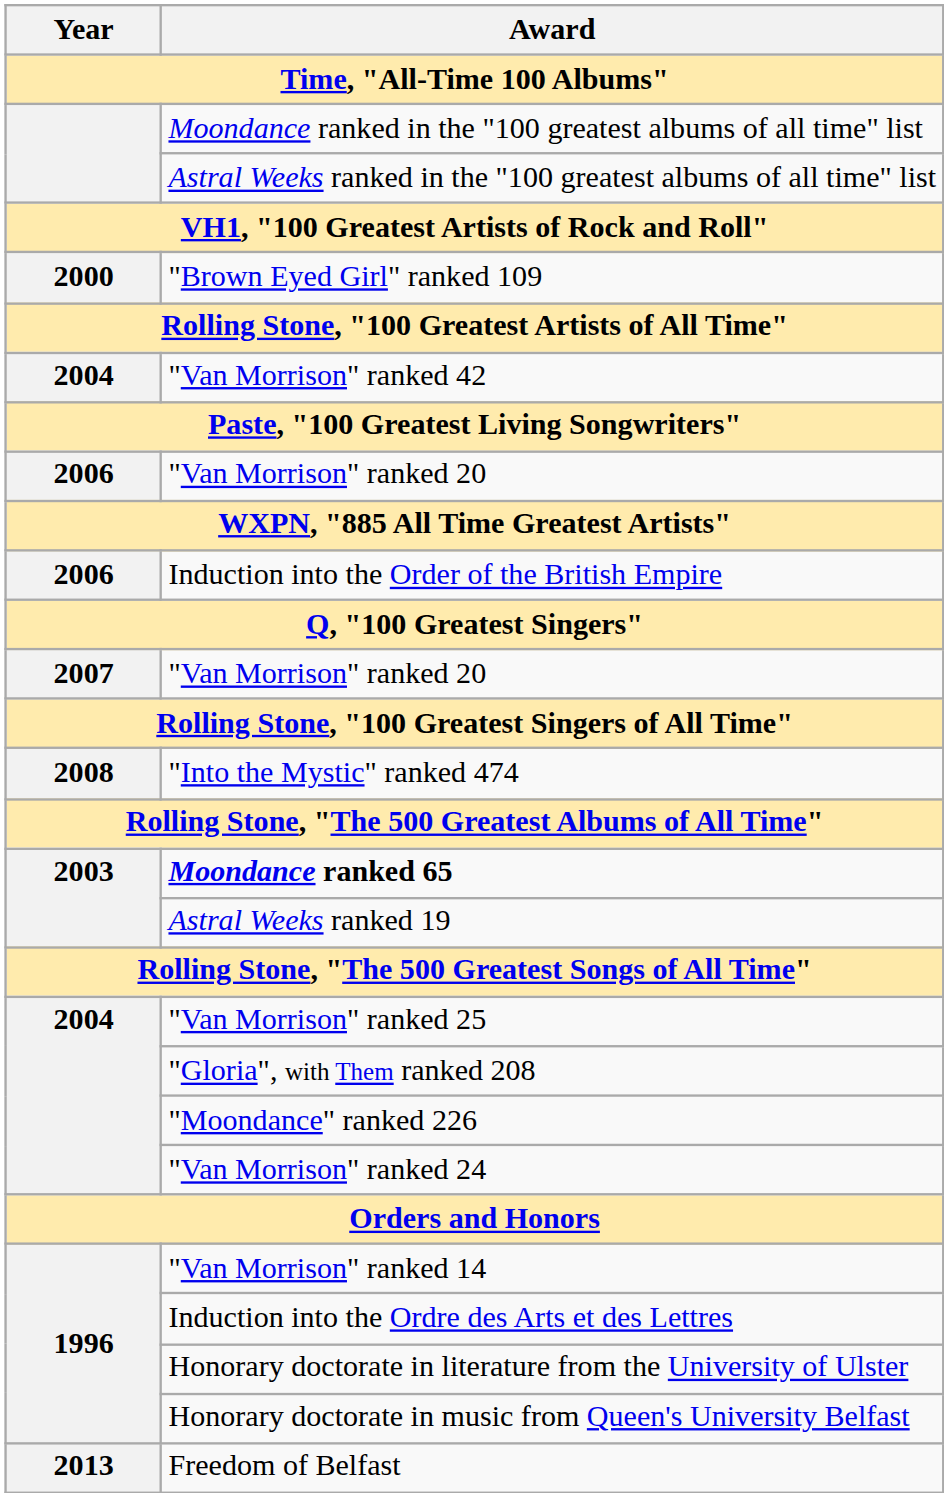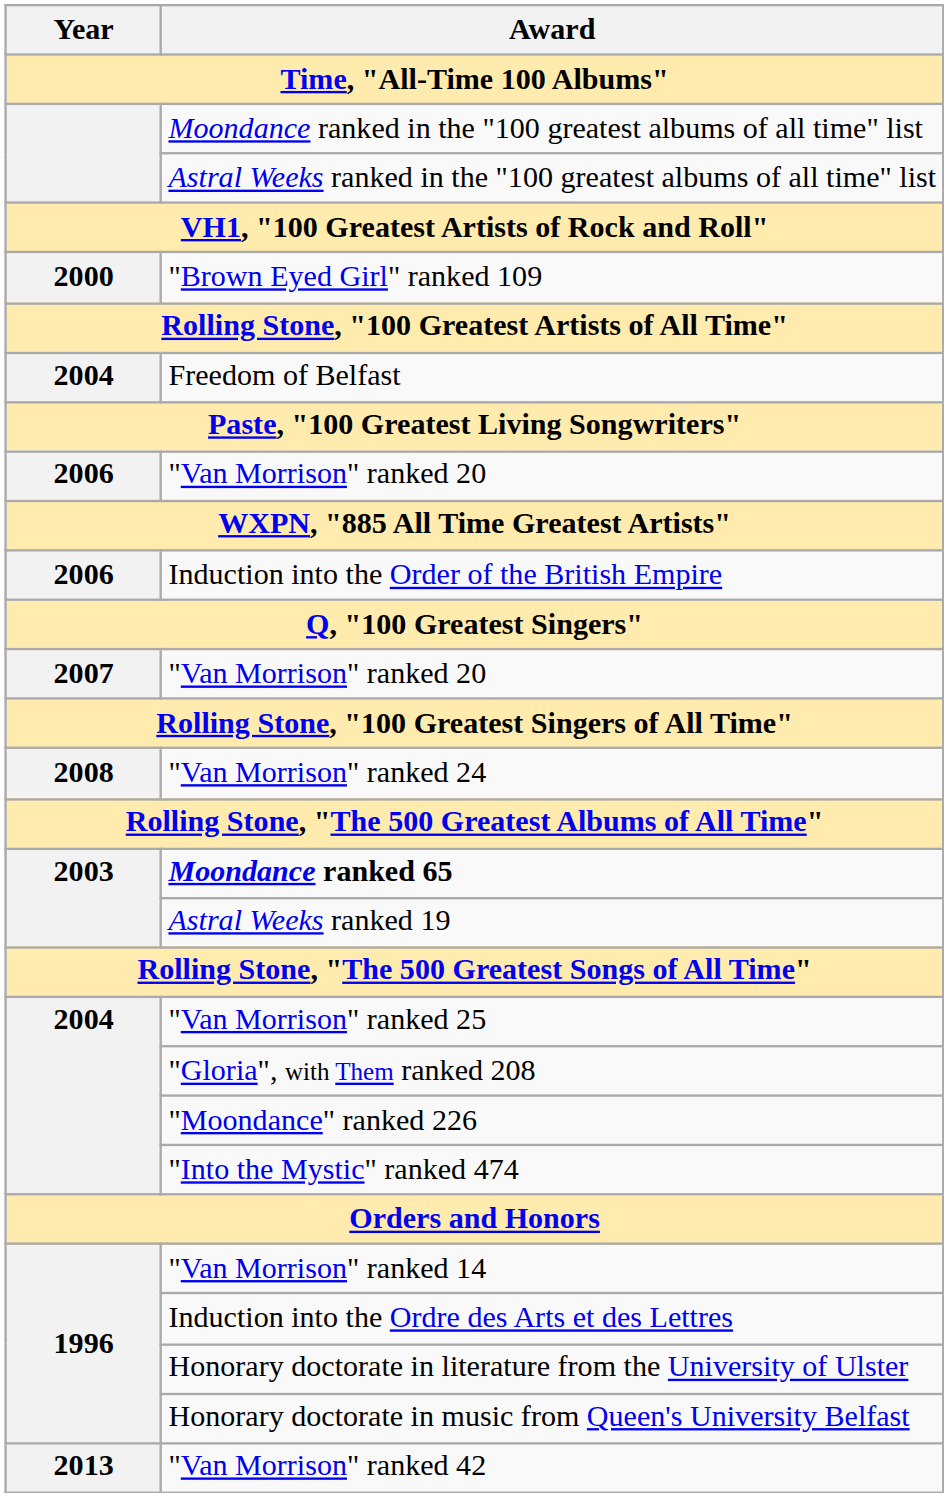row 8 | Award: "Van Morrison" ranked 42 -> Freedom of Belfast
row 16 | Award: "Into the Mystic" ranked 474 -> "Van Morrison" ranked 24
row 24 | Award: "Van Morrison" ranked 24 -> "Into the Mystic" ranked 474
row 30 | Award: Freedom of Belfast -> "Van Morrison" ranked 42
